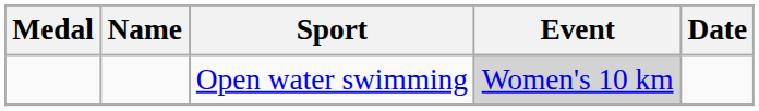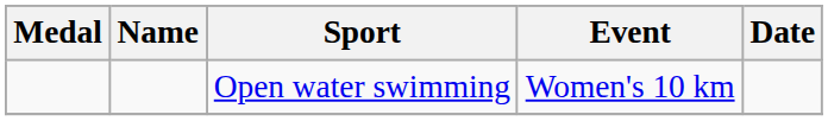Open water swimming | Event: lightgrey background -> no background
